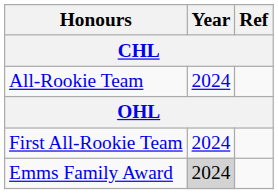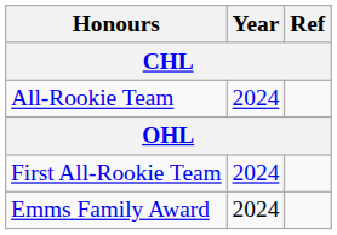Emms Family Award | Year: lightgrey background -> no background
